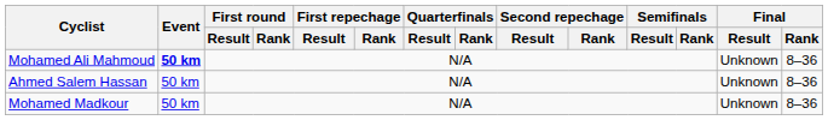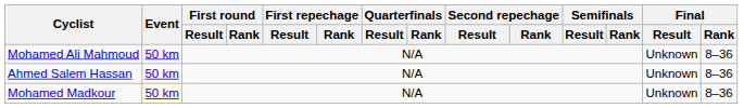Mohamed Ali Mahmoud | Event: bold -> normal
Mohamed Madkour | Event: no background -> lightyellow background
